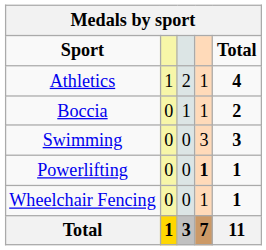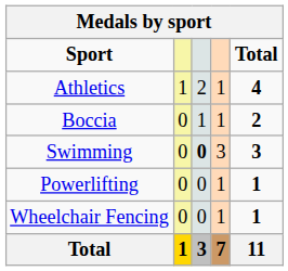Swimming | column 3: normal -> bold
Powerlifting | column 4: bold -> normal
